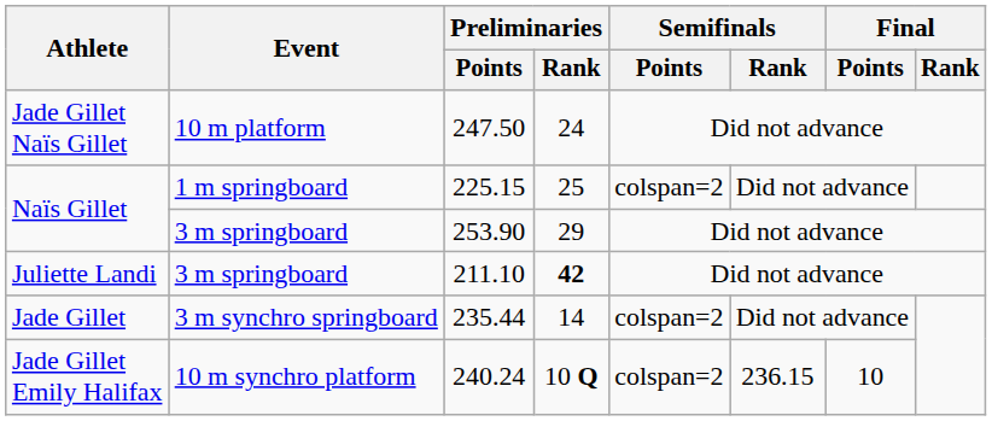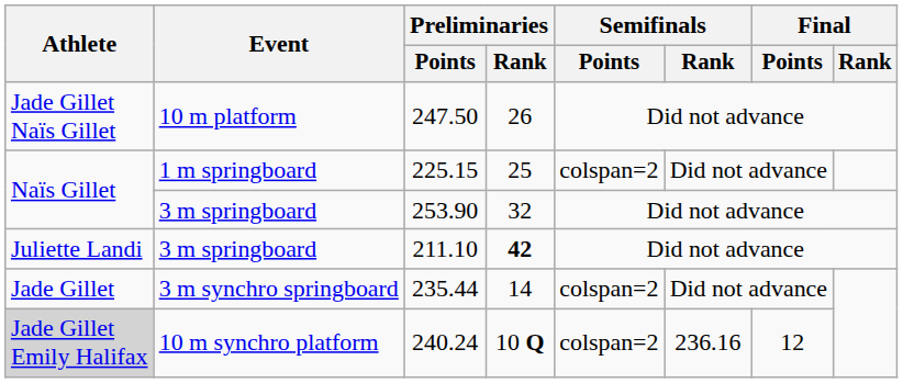247.50 | Preliminaries / Rank: 24 -> 26
253.90 | Preliminaries / Rank: 29 -> 32
240.24 | Athlete: no background -> lightgrey background
240.24 | Semifinals / Rank: 236.15 -> 236.16
240.24 | Final / Points: 10 -> 12
